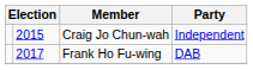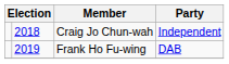Craig Jo Chun-wah | column 2: 2015 -> 2018
Frank Ho Fu-wing | column 2: 2017 -> 2019
